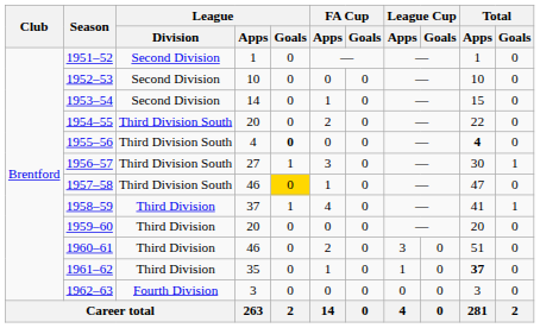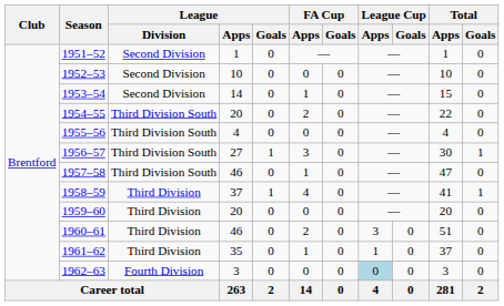1955–56 | League / Goals: bold -> normal
1955–56 | Total / Apps: bold -> normal
1957–58 | League / Goals: gold background -> no background
1961–62 | Total / Apps: bold -> normal
1962–63 | League Cup / Apps: no background -> lightblue background
